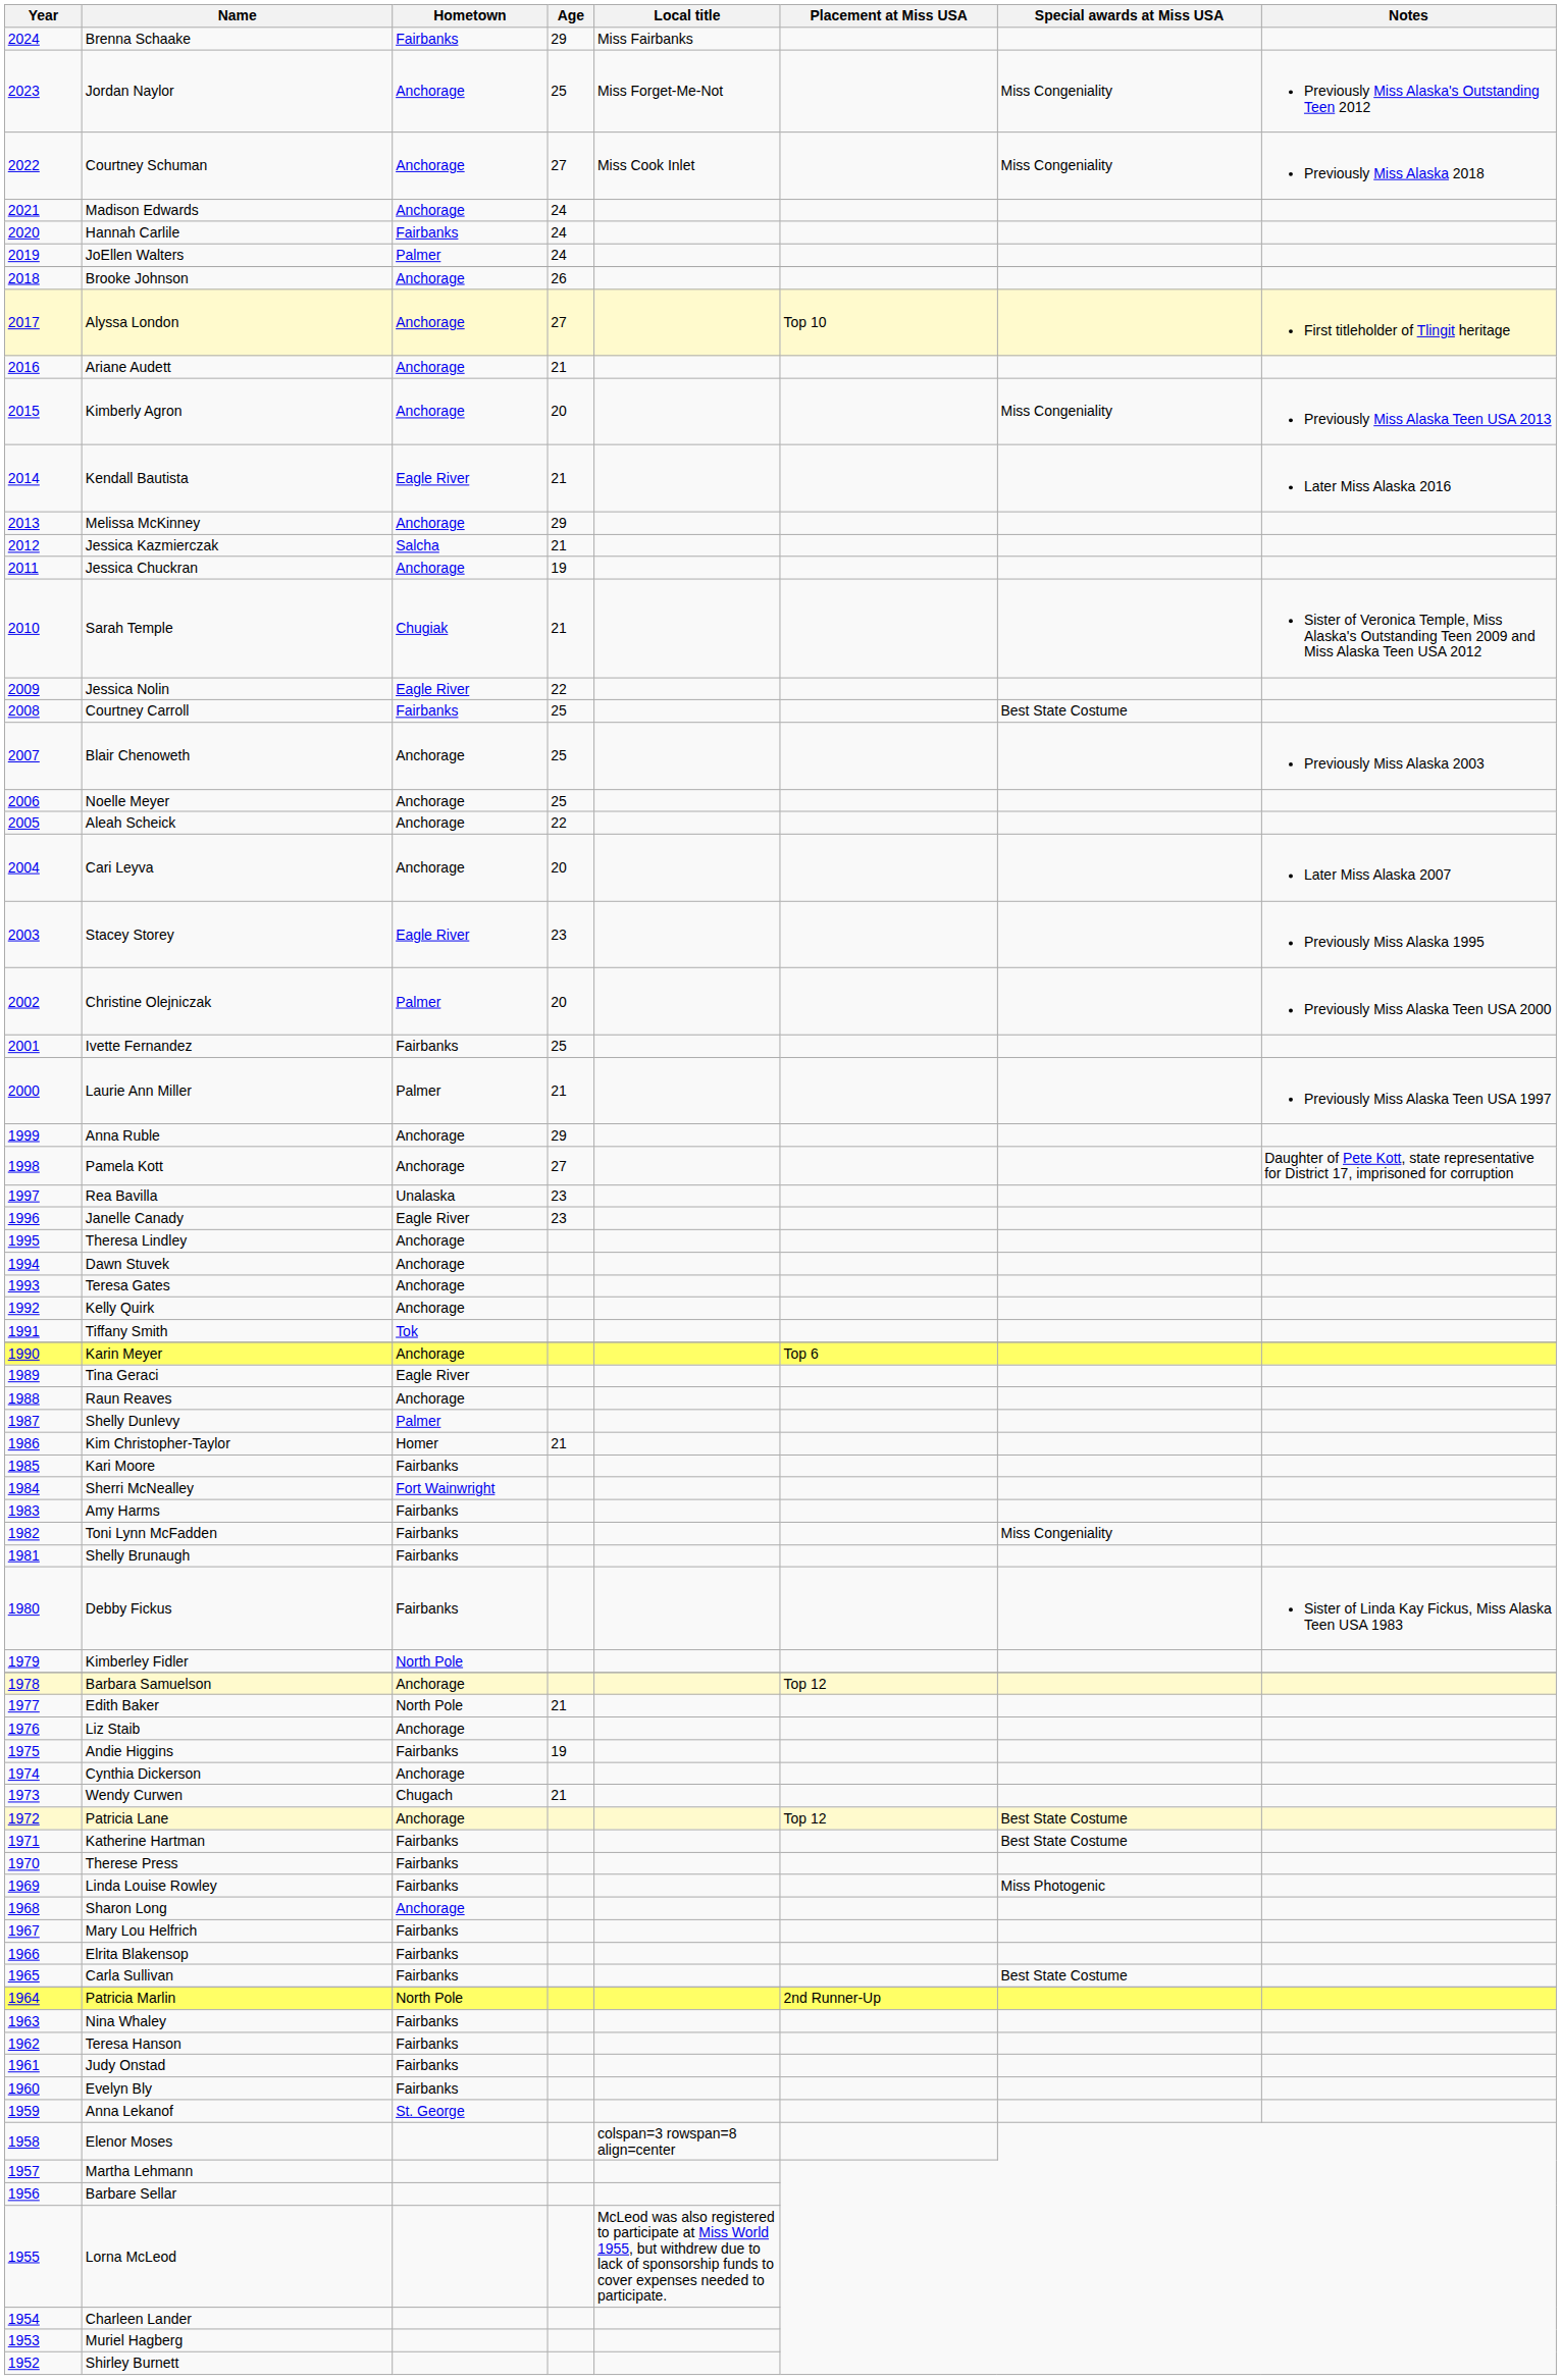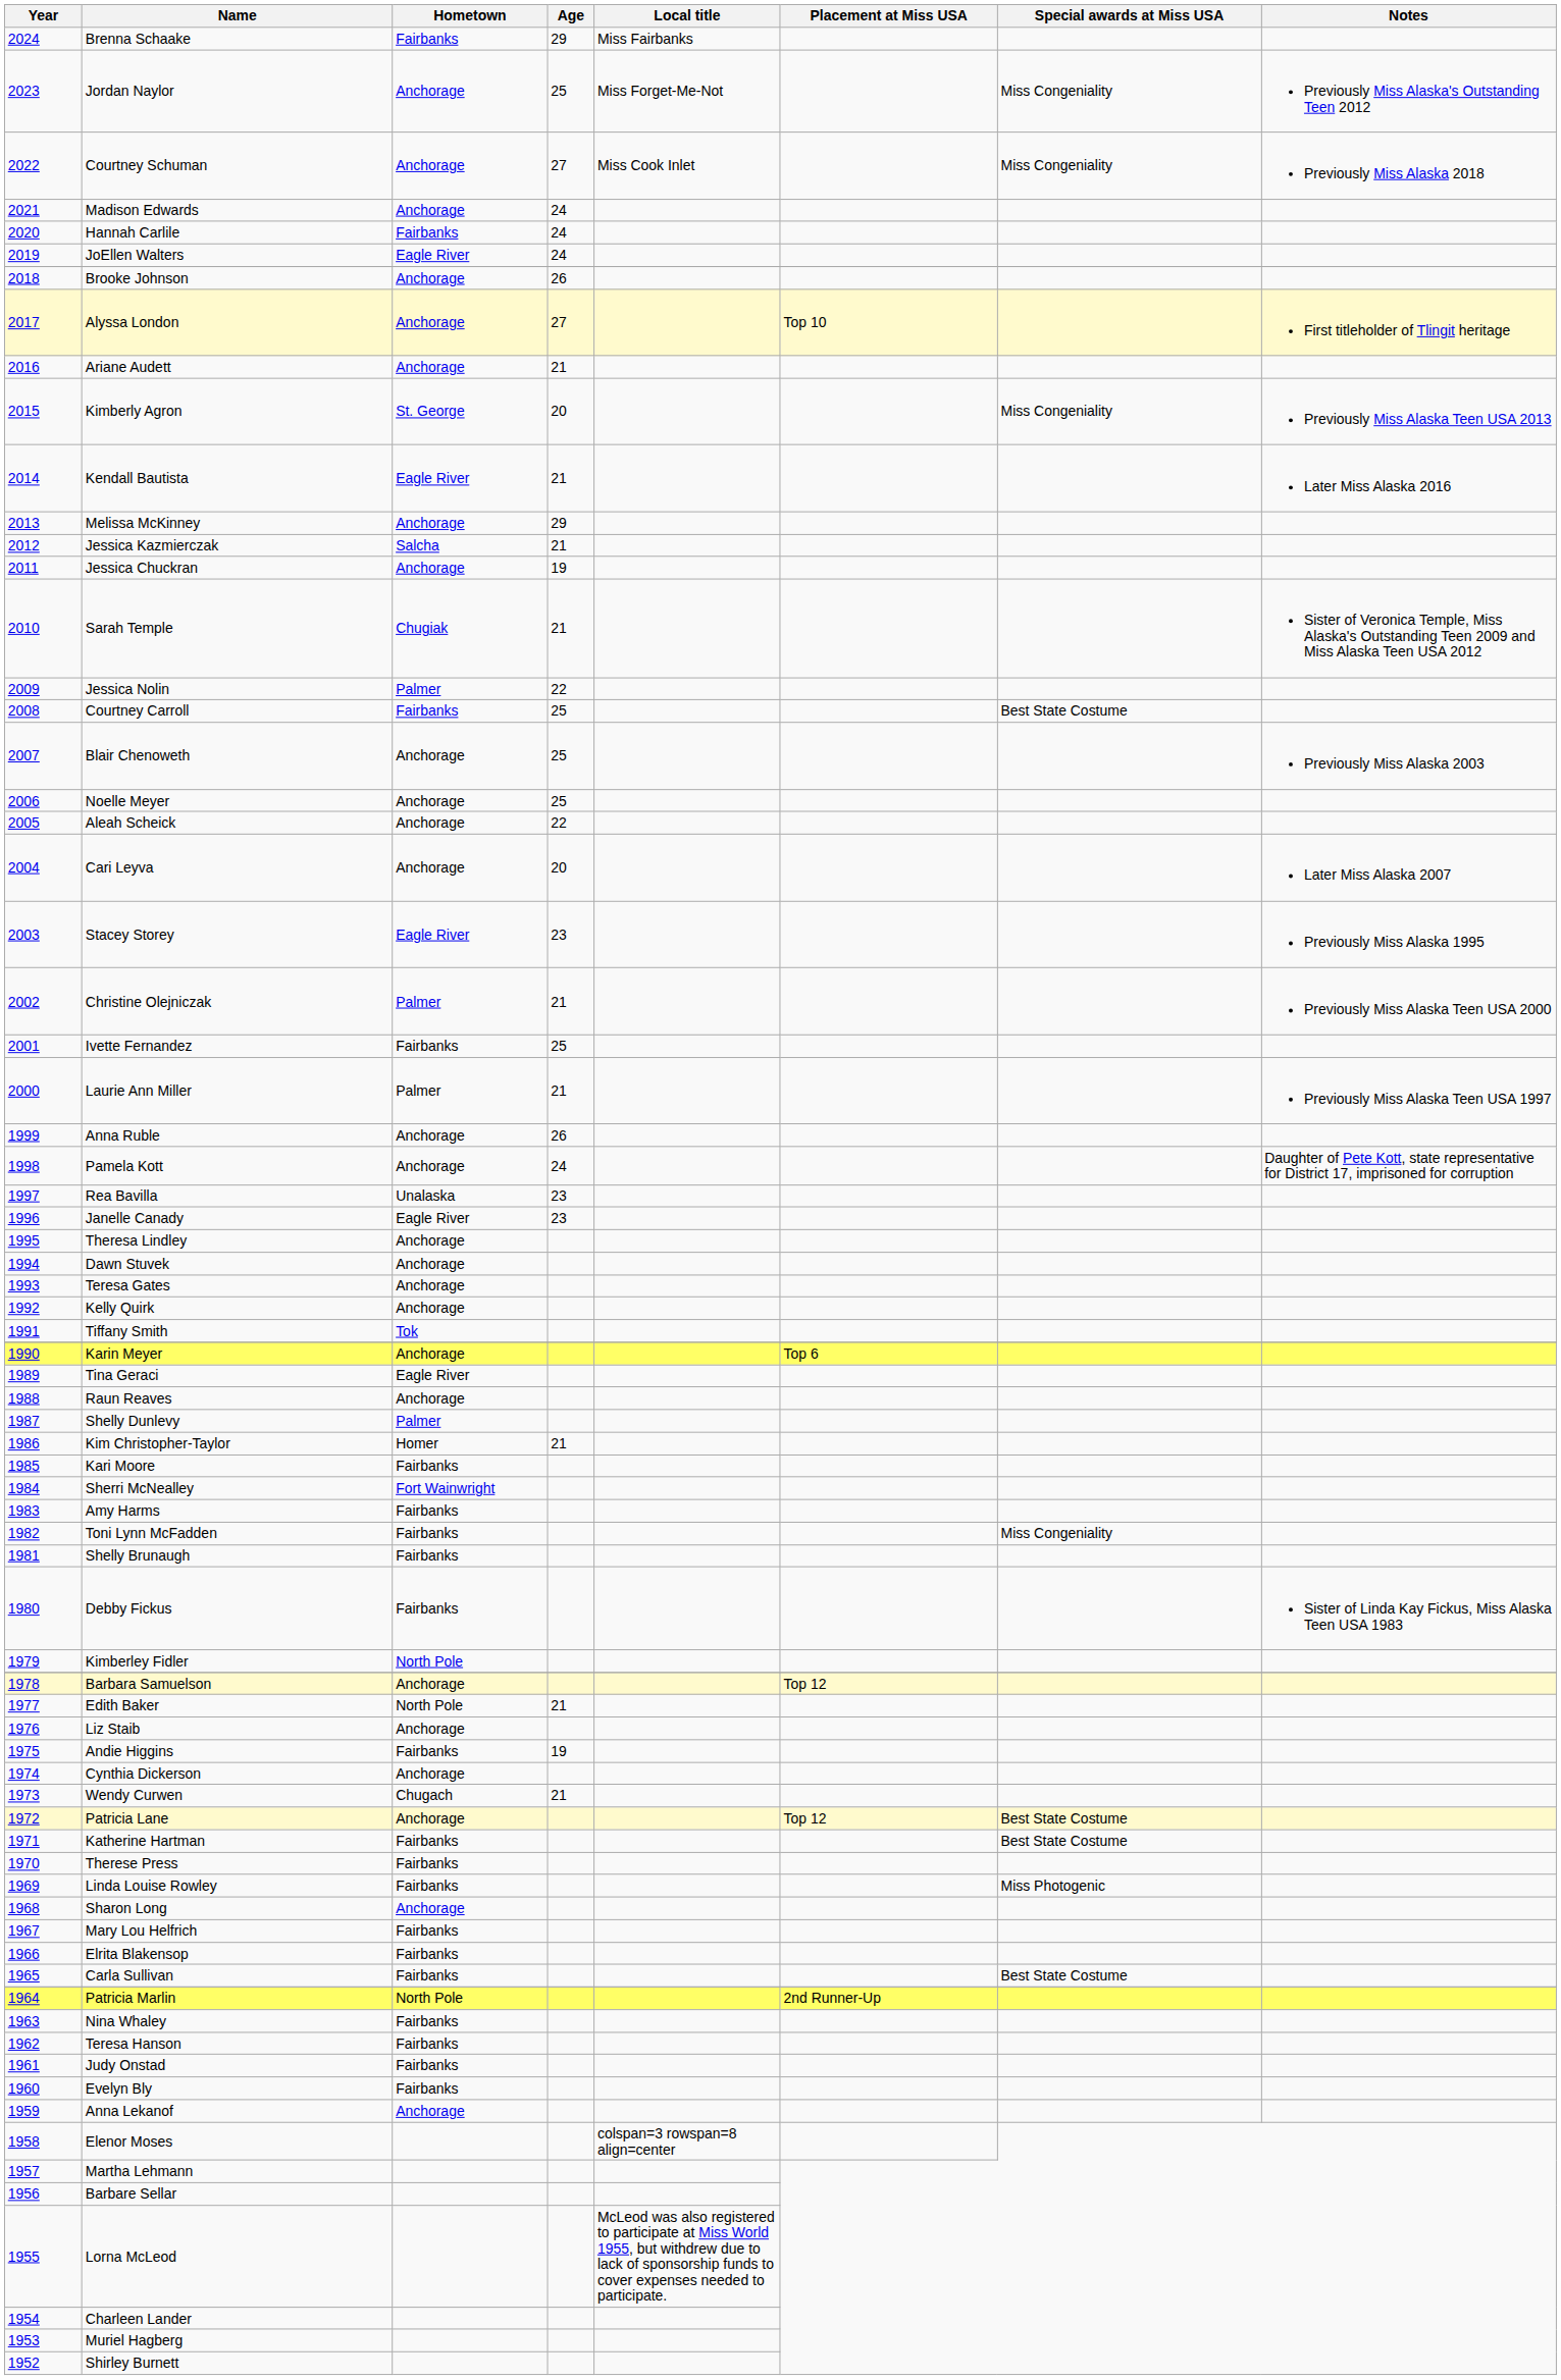JoEllen Walters | Hometown: Palmer -> Eagle River
Kimberly Agron | Hometown: Anchorage -> St. George
Jessica Nolin | Hometown: Eagle River -> Palmer
Christine Olejniczak | Age: 20 -> 21
Anna Ruble | Age: 29 -> 26
Pamela Kott | Age: 27 -> 24
Anna Lekanof | Hometown: St. George -> Anchorage
